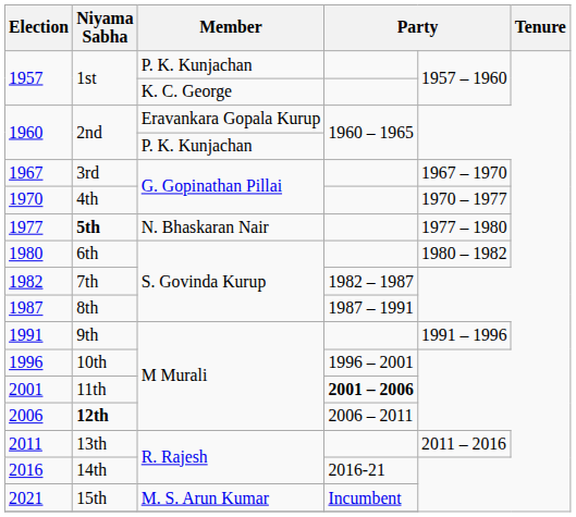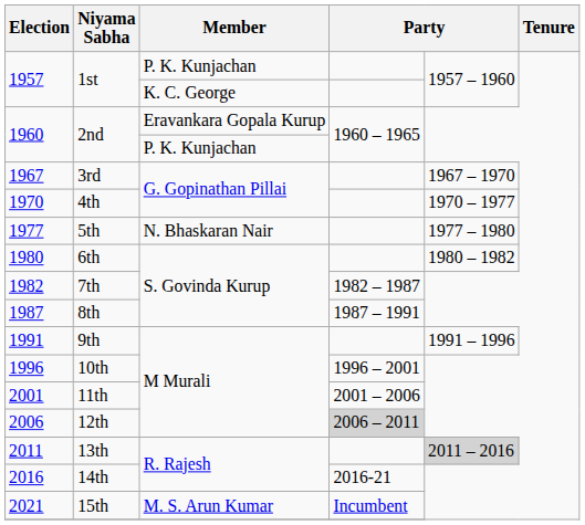1977 | Niyama Sabha: bold -> normal
2001 | column 4: bold -> normal
2006 | Niyama Sabha: bold -> normal
2006 | column 4: no background -> lightgrey background
2011 | column 5: no background -> lightgrey background
